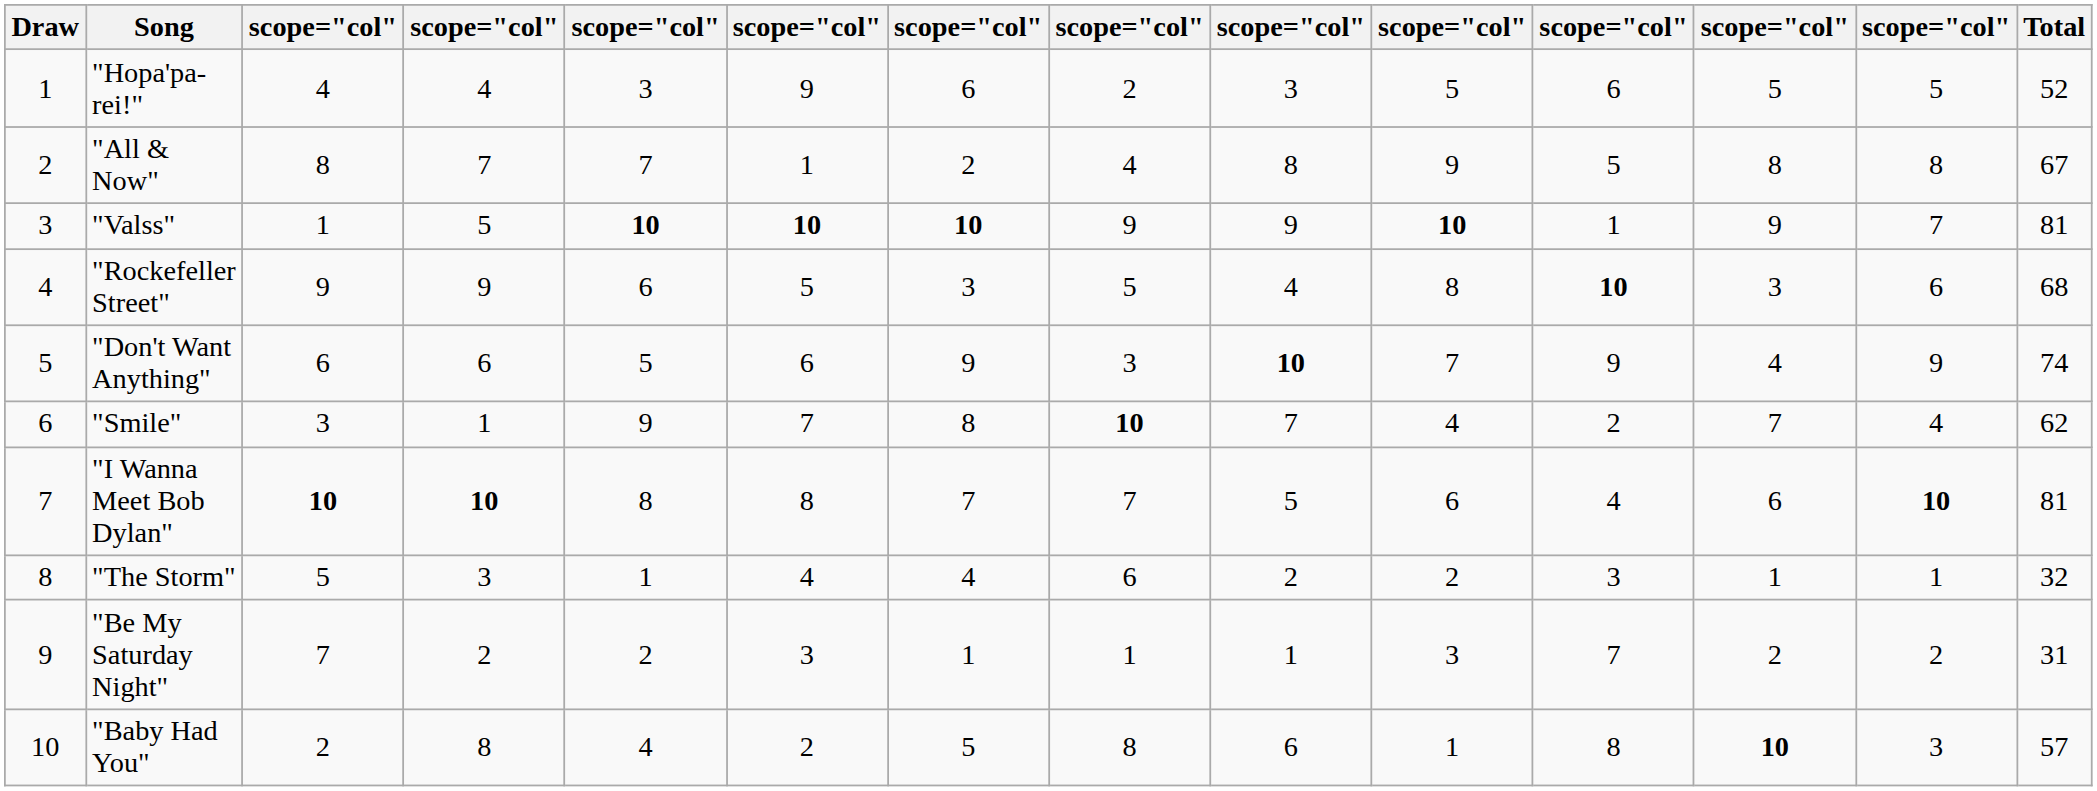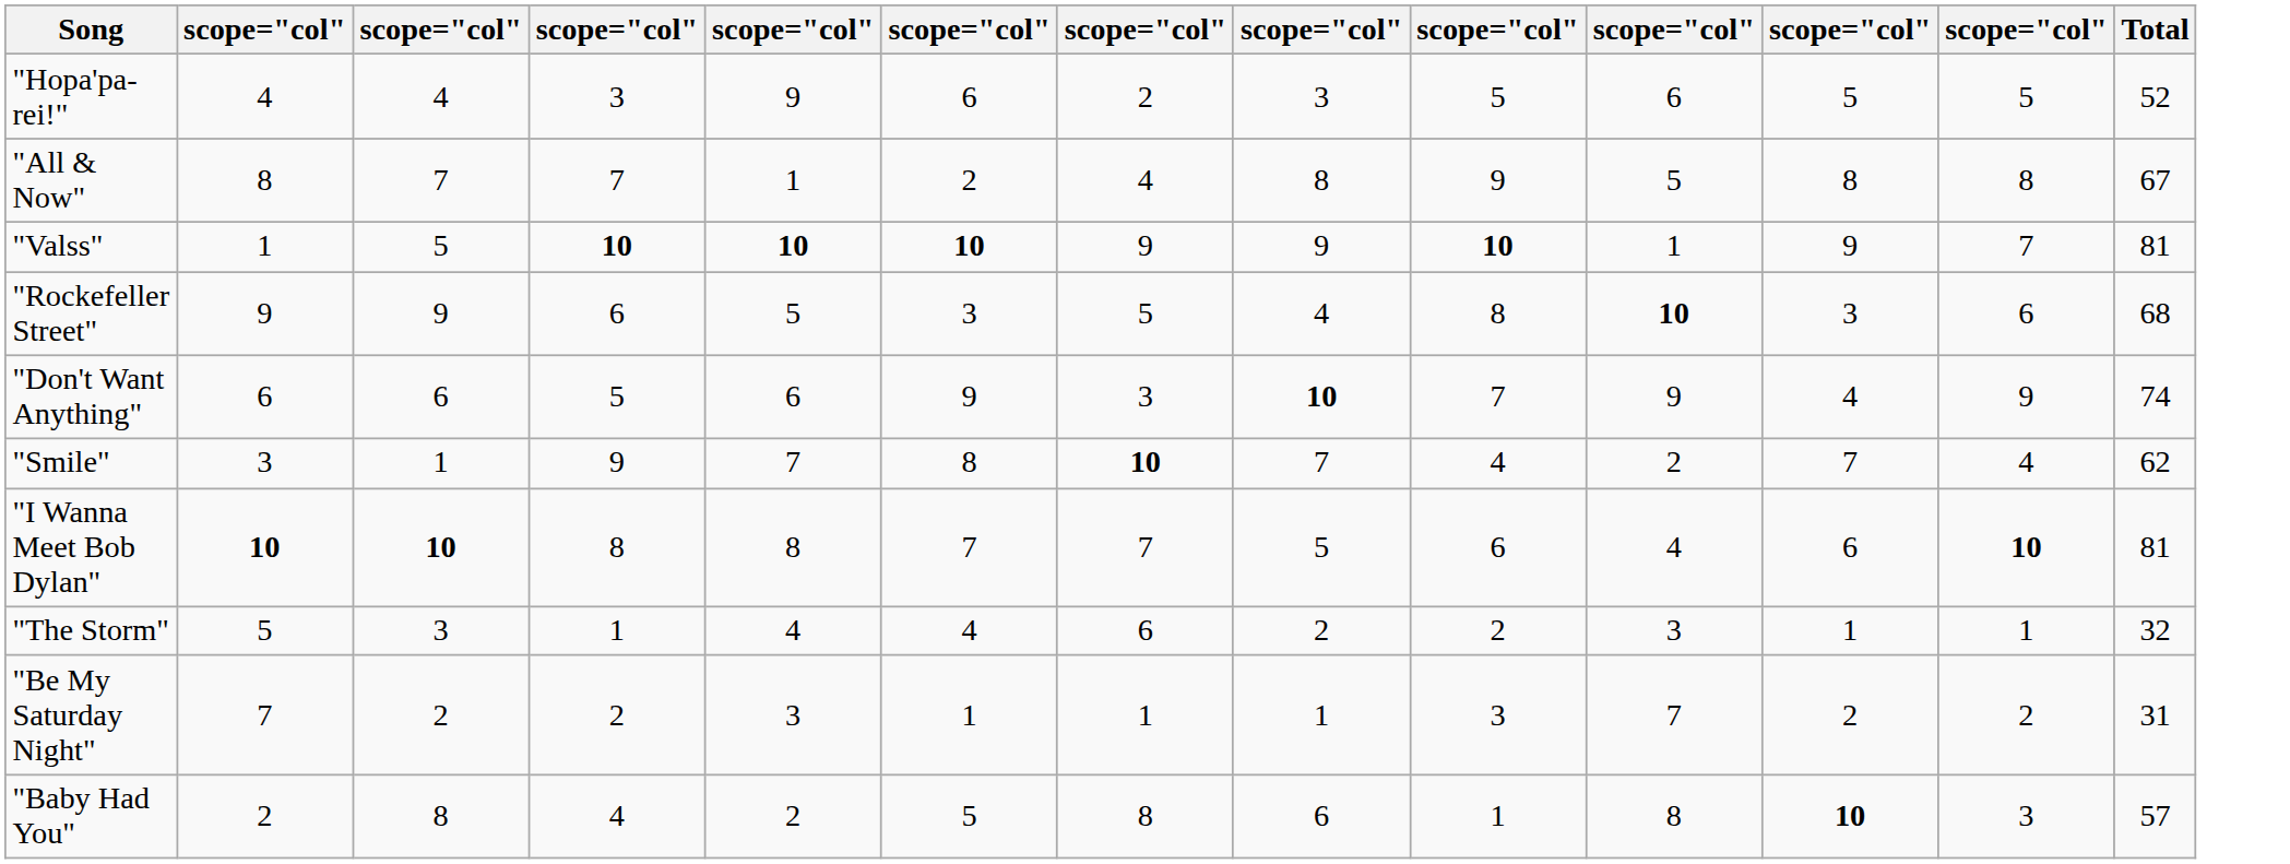- column: Draw | 1 | 2 | 3 | 4 | 5 | 6 | 7 | 8 | 9 | 10
